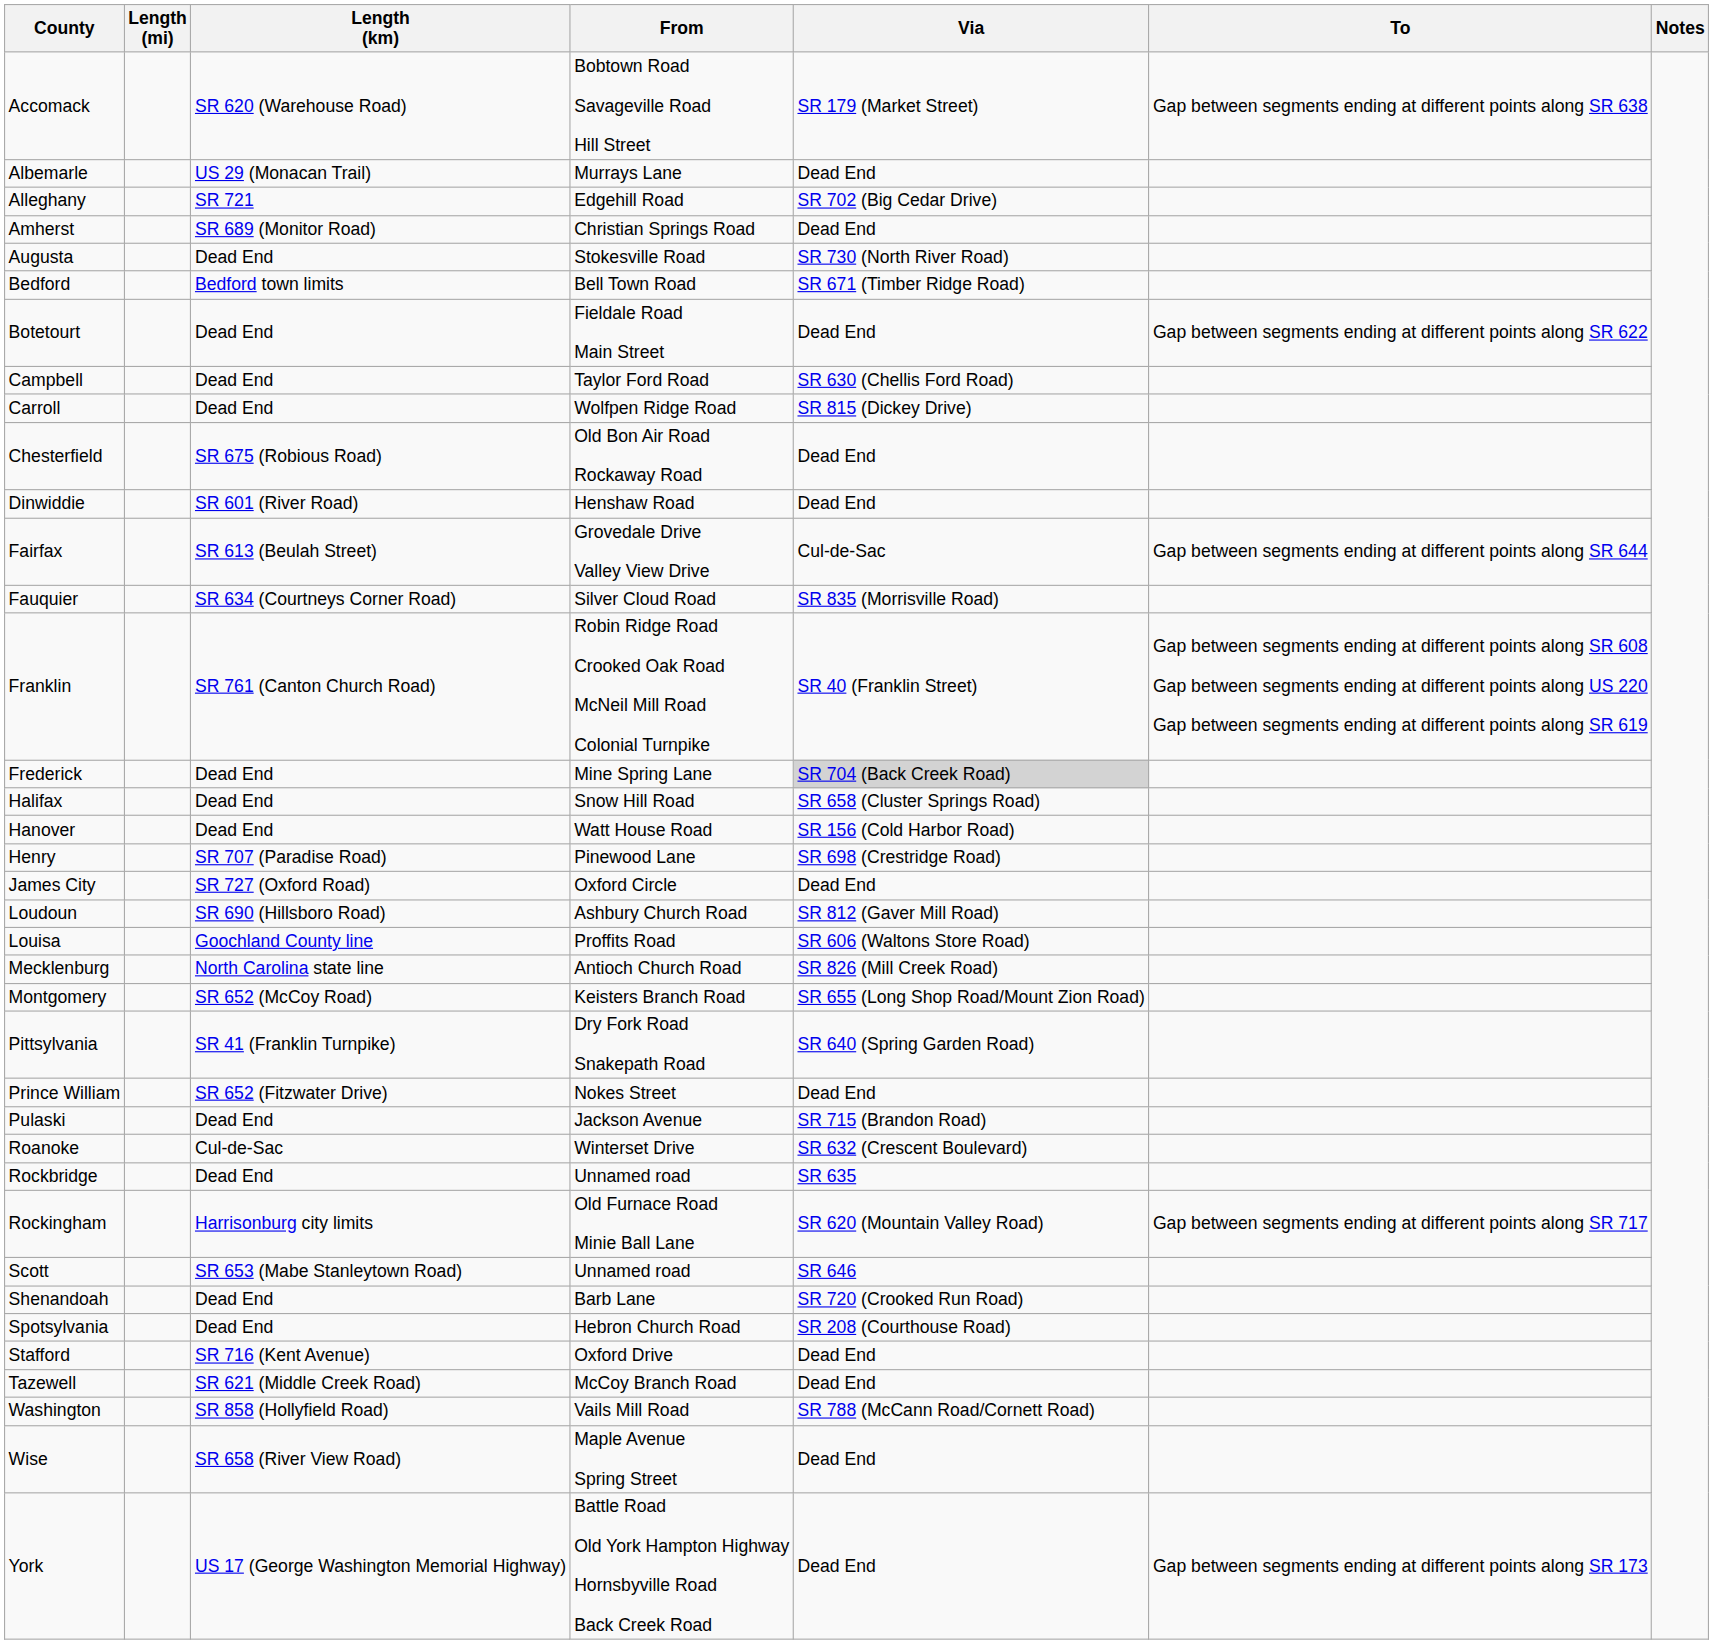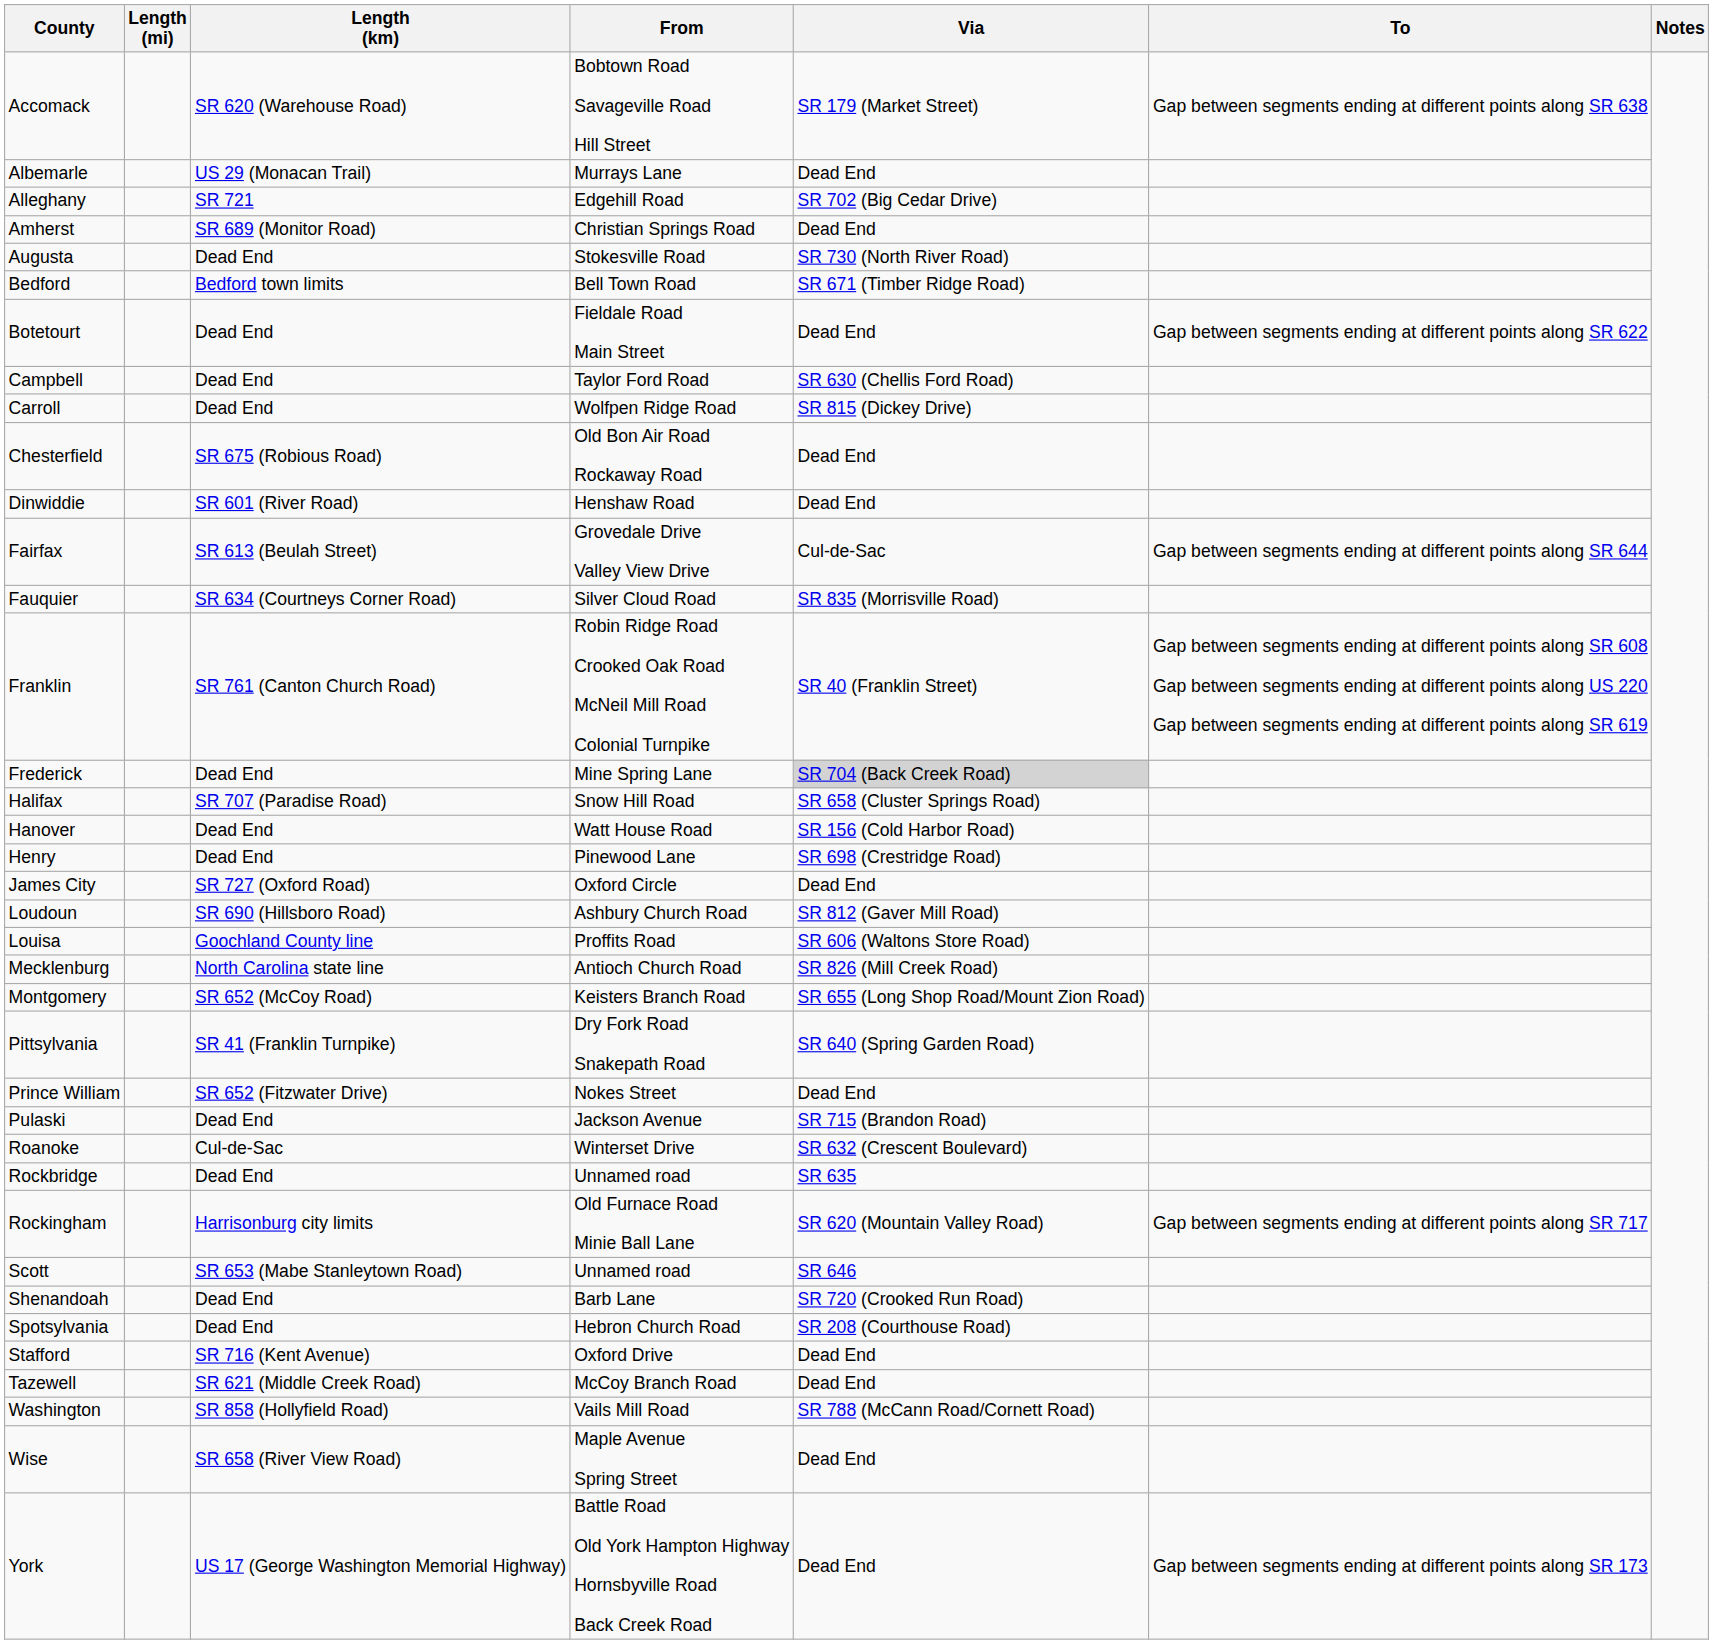Halifax | Length (km): Dead End -> SR 707 (Paradise Road)
Henry | Length (km): SR 707 (Paradise Road) -> Dead End
